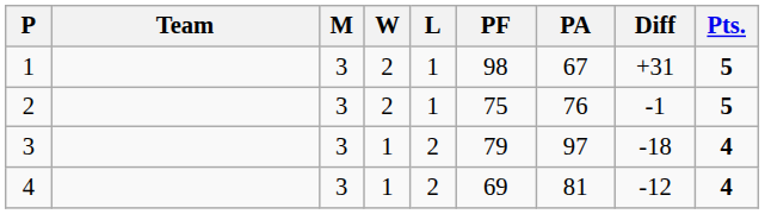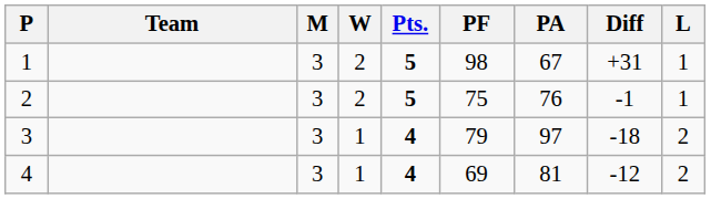columns swapped: L <-> Pts.
